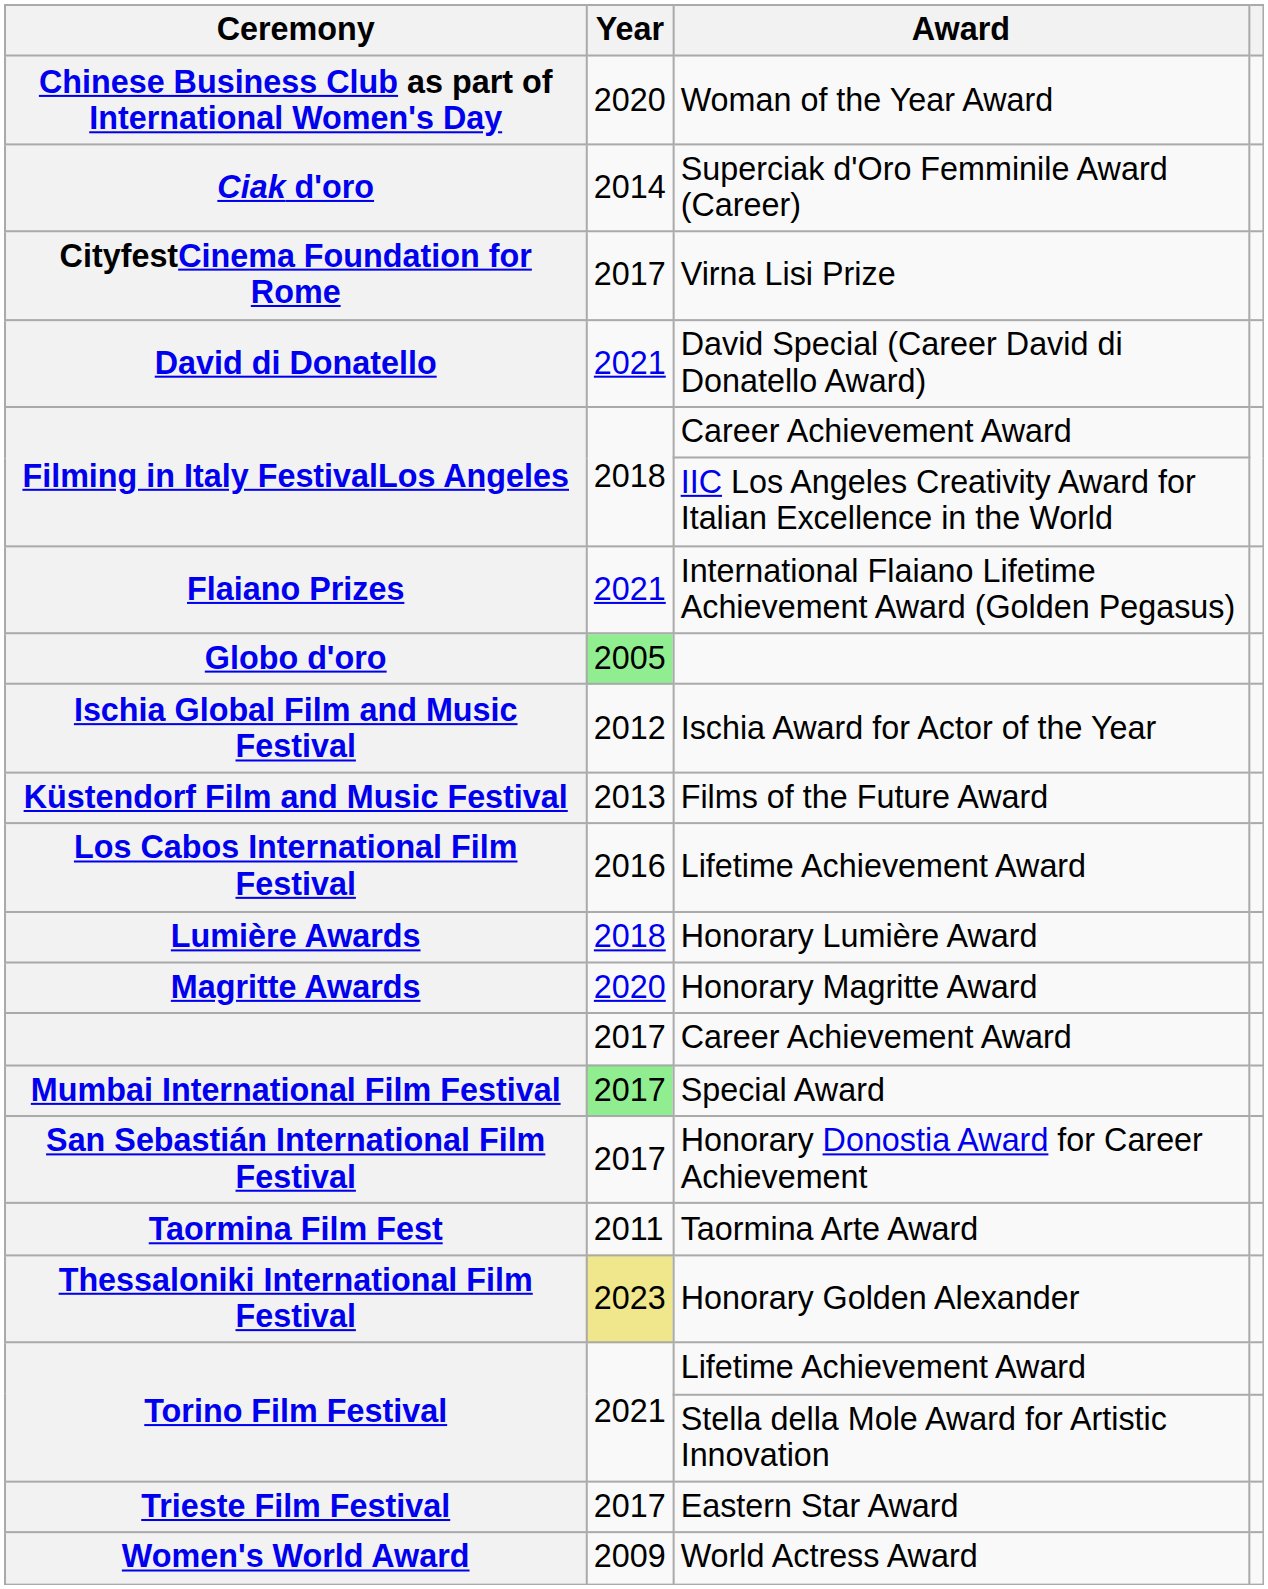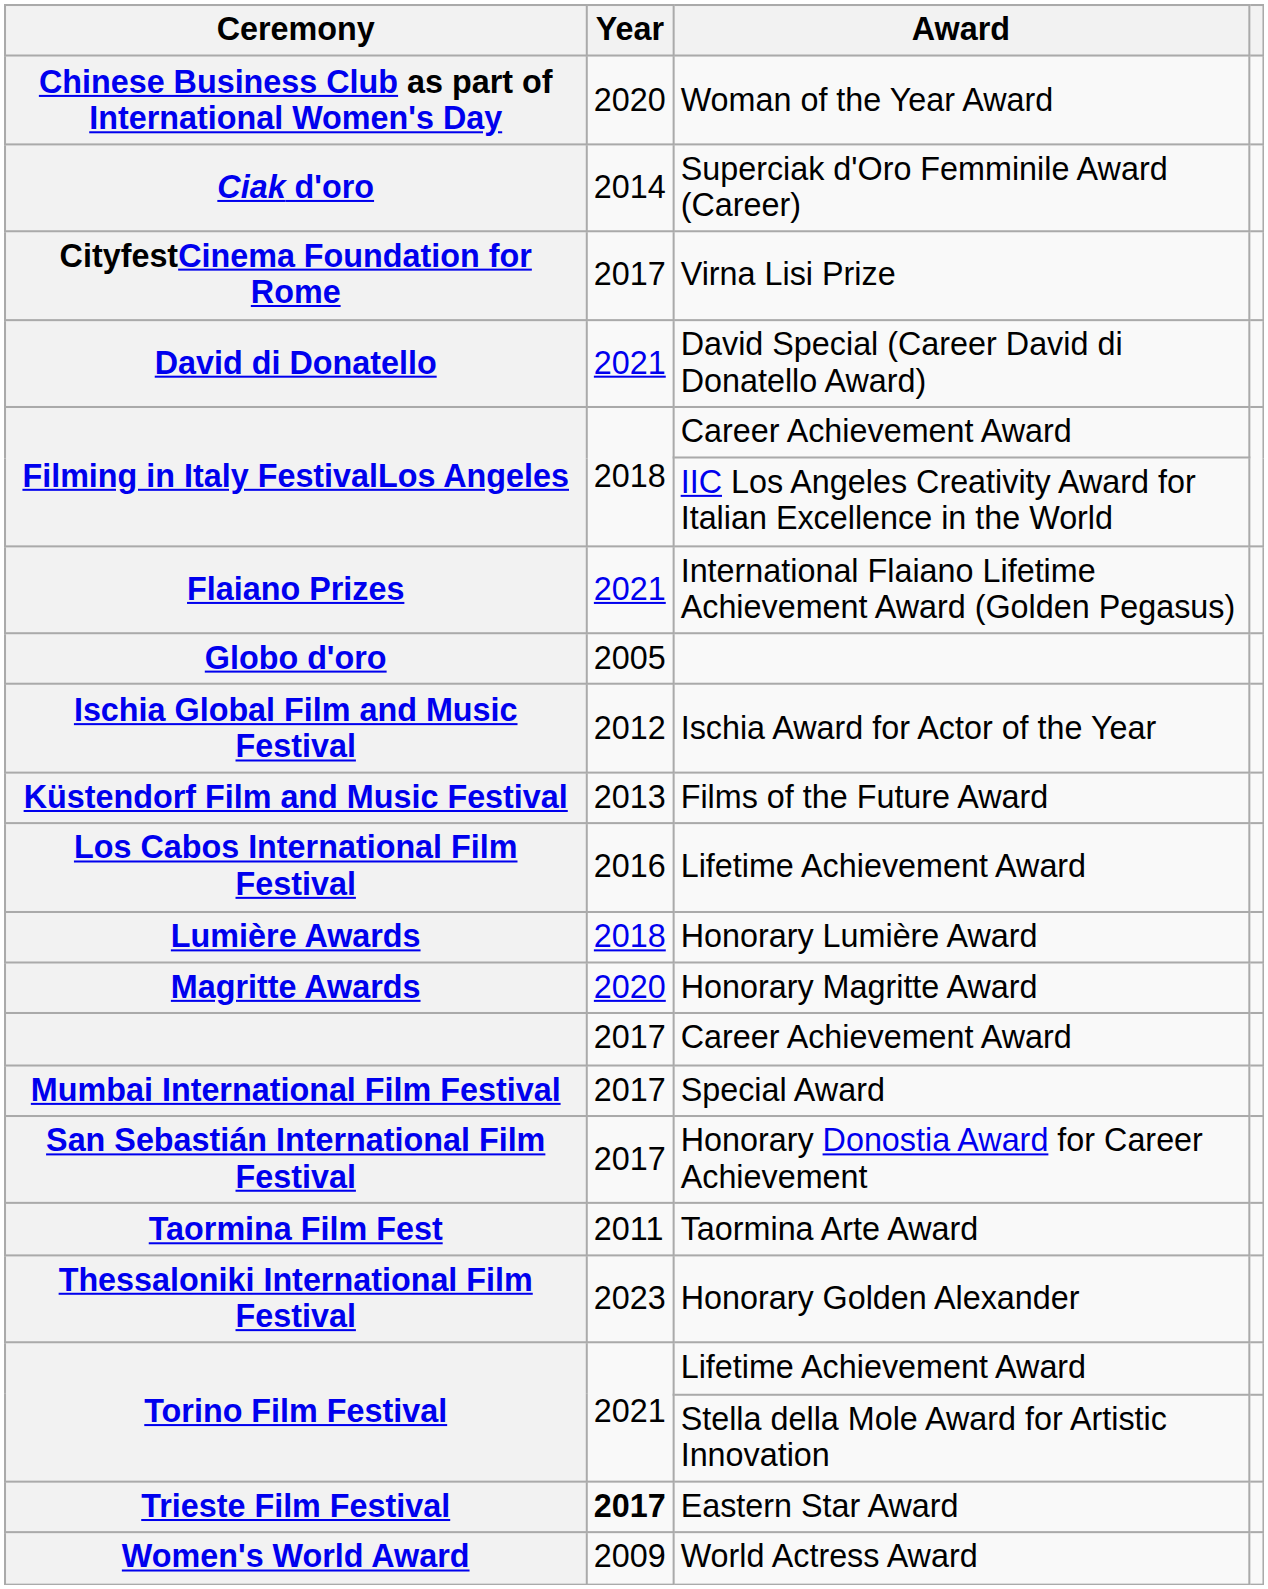Globo d'oro | Year: lightgreen background -> no background
Mumbai International Film Festival | Year: lightgreen background -> no background
Thessaloniki International Film Festival | Year: khaki background -> no background
Trieste Film Festival | Year: normal -> bold
